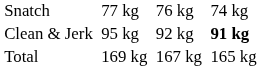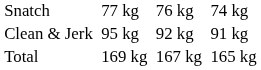Clean & Jerk | column 4: bold -> normal
